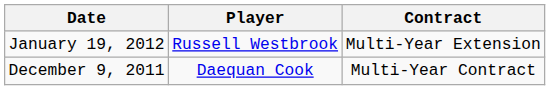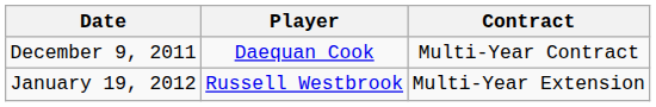rows swapped: December 9, 2011 <-> January 19, 2012
